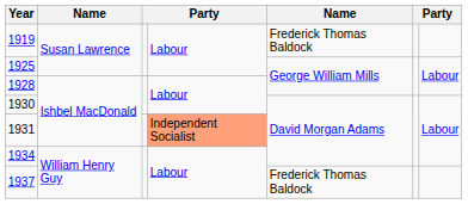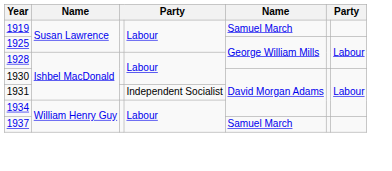1919 | column 5: Frederick Thomas Baldock -> Samuel March
1931 | column 4: lightsalmon background -> no background
1937 | column 5: Frederick Thomas Baldock -> Samuel March
